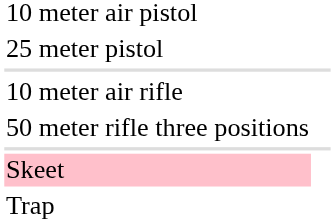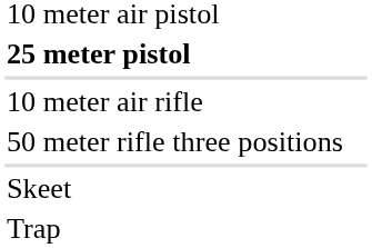25 meter pistol | column 1: normal -> bold
Skeet | column 1: pink background -> no background
